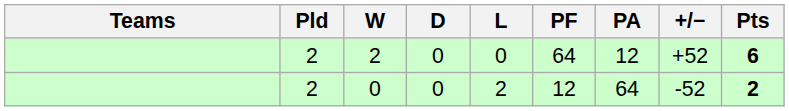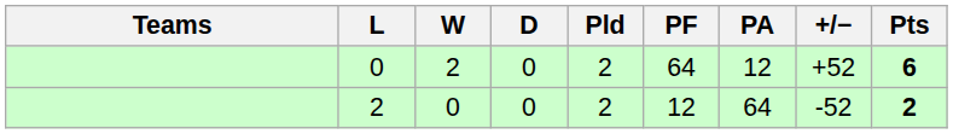columns swapped: Pld <-> L
